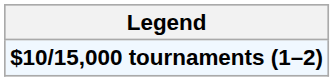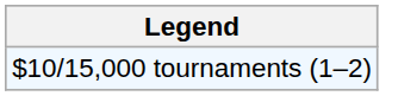row 2 | column 1: bold -> normal
